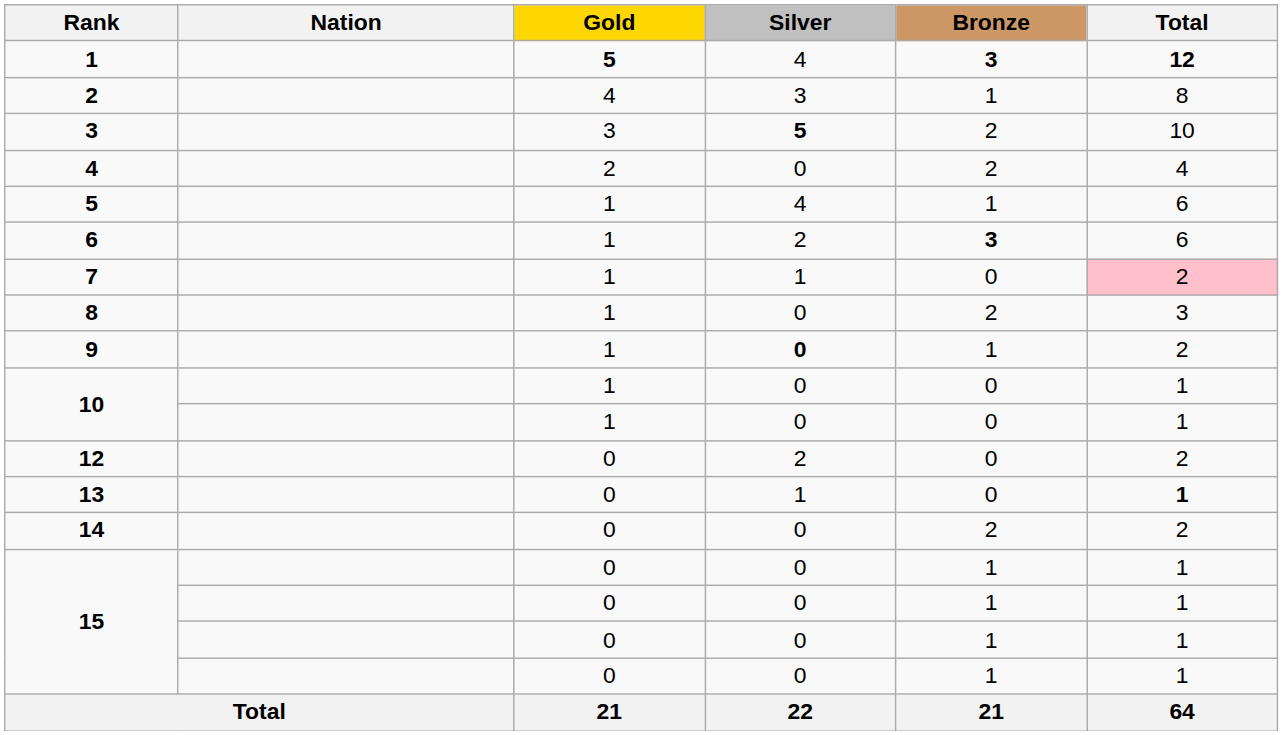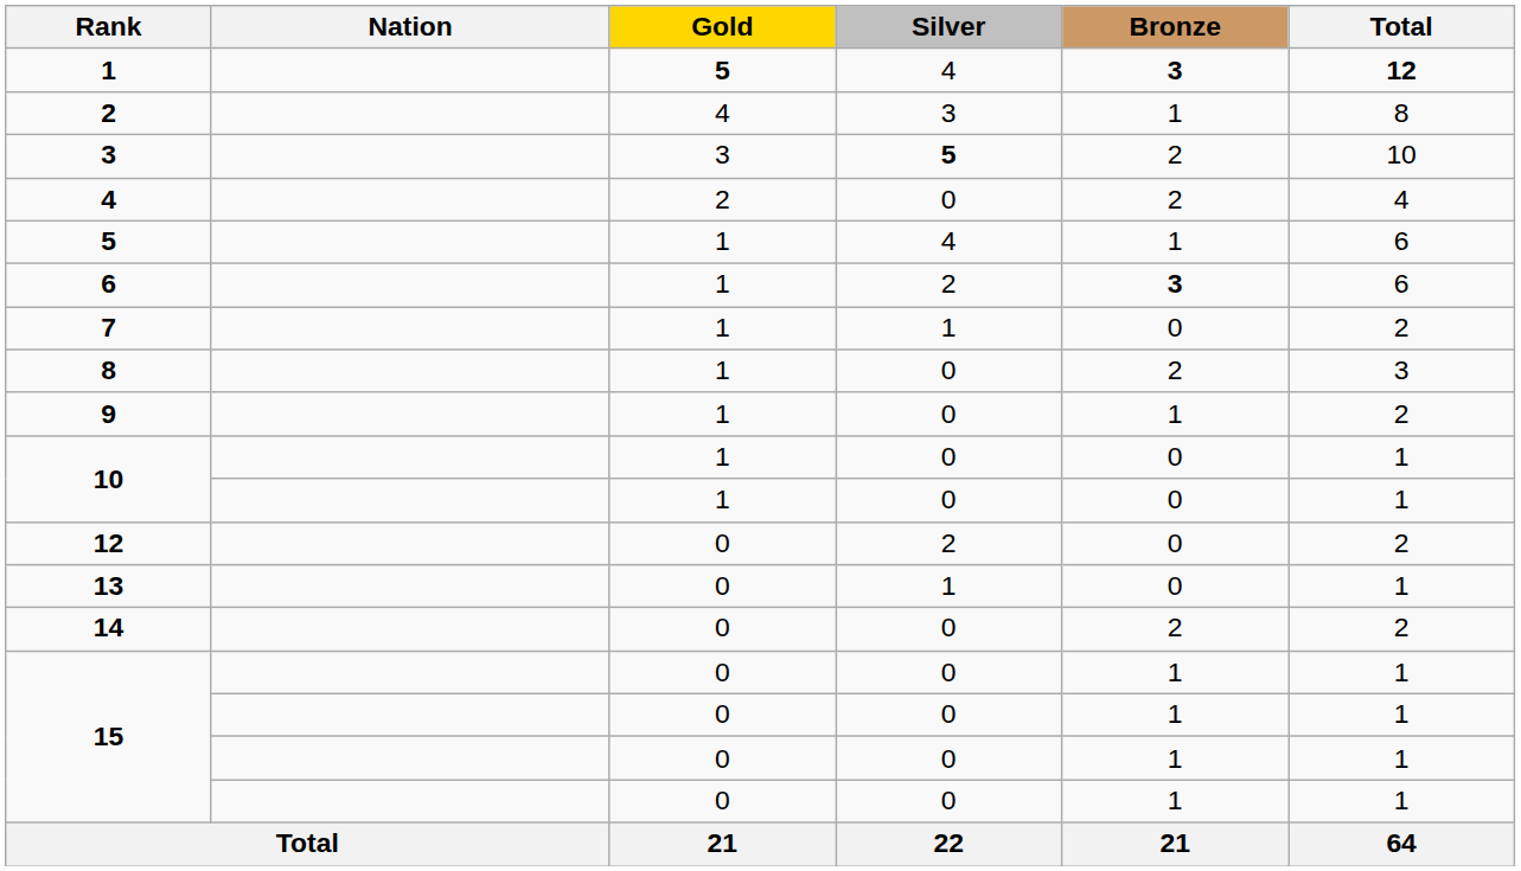7 | Total: pink background -> no background
9 | Silver: bold -> normal
13 | Total: bold -> normal
